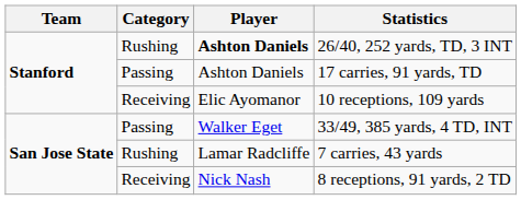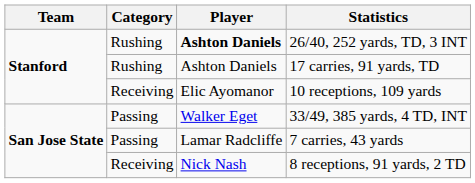17 carries, 91 yards, TD | Category: Passing -> Rushing
7 carries, 43 yards | Category: Rushing -> Passing
